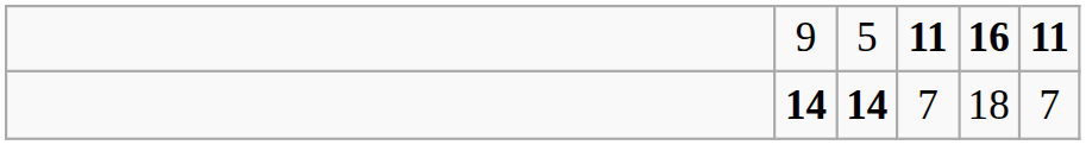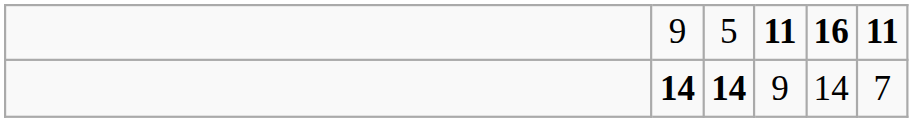row 2 | column 4: 7 -> 9
row 2 | column 5: 18 -> 14
